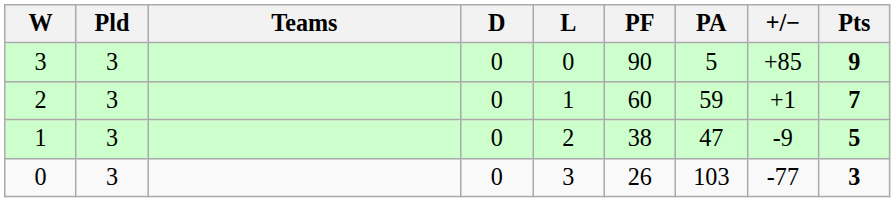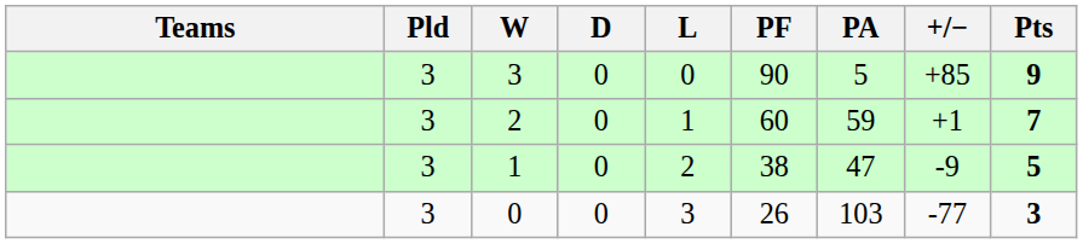columns swapped: Teams <-> W
